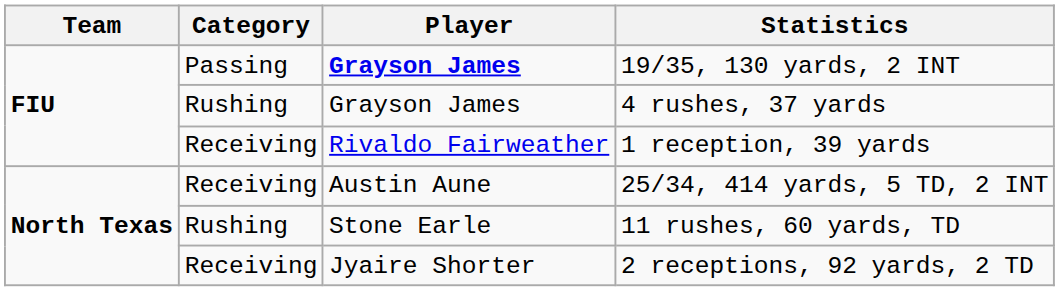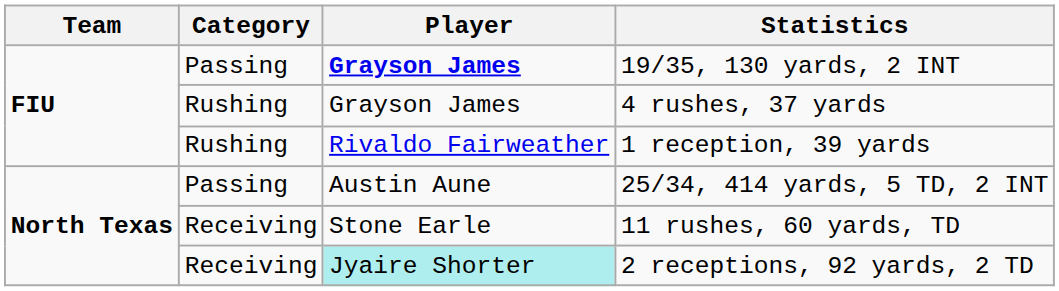1 reception, 39 yards | Category: Receiving -> Rushing
25/34, 414 yards, 5 TD, 2 INT | Category: Receiving -> Passing
11 rushes, 60 yards, TD | Category: Rushing -> Receiving
2 receptions, 92 yards, 2 TD | Player: no background -> paleturquoise background
